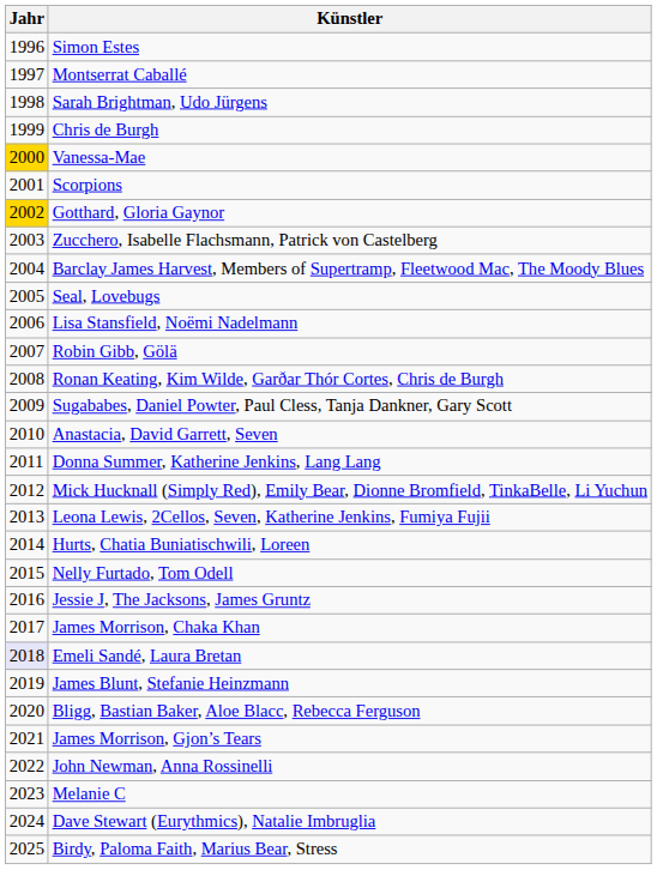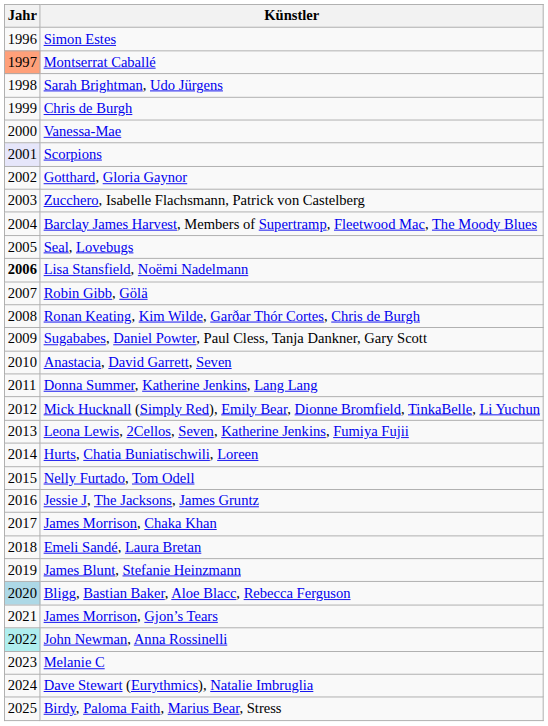Montserrat Caballé | Jahr: no background -> lightsalmon background
Vanessa-Mae | Jahr: gold background -> no background
Scorpions | Jahr: no background -> lavender background
Gotthard, Gloria Gaynor | Jahr: gold background -> no background
Lisa Stansfield, Noëmi Nadelmann | Jahr: normal -> bold
Emeli Sandé, Laura Bretan | Jahr: lavender background -> no background
Bligg, Bastian Baker, Aloe Blacc, Rebecca Ferguson | Jahr: no background -> lightblue background
John Newman, Anna Rossinelli | Jahr: no background -> paleturquoise background
